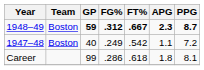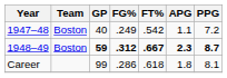rows swapped: 1947–48 <-> 1948–49
